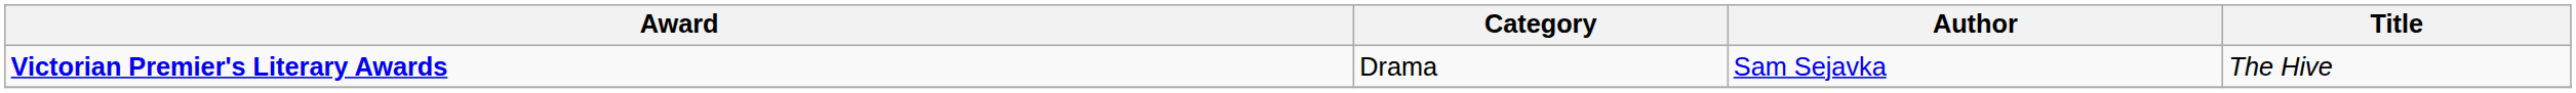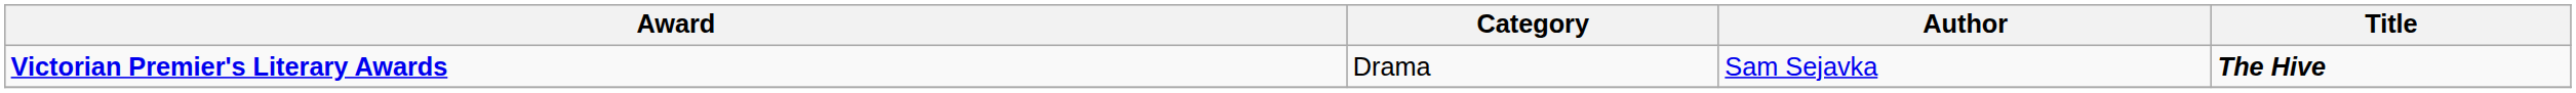Victorian Premier's Literary Awards | Title: normal -> bold
